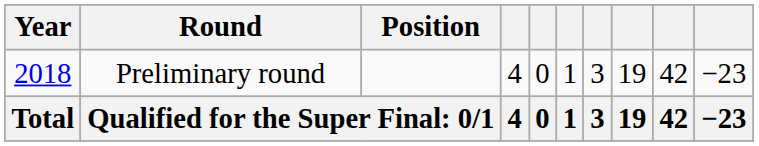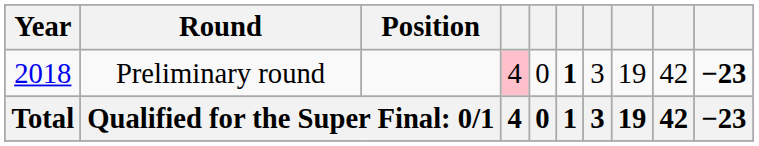Preliminary round | column 4: no background -> pink background
Preliminary round | column 6: normal -> bold
Preliminary round | column 10: normal -> bold
